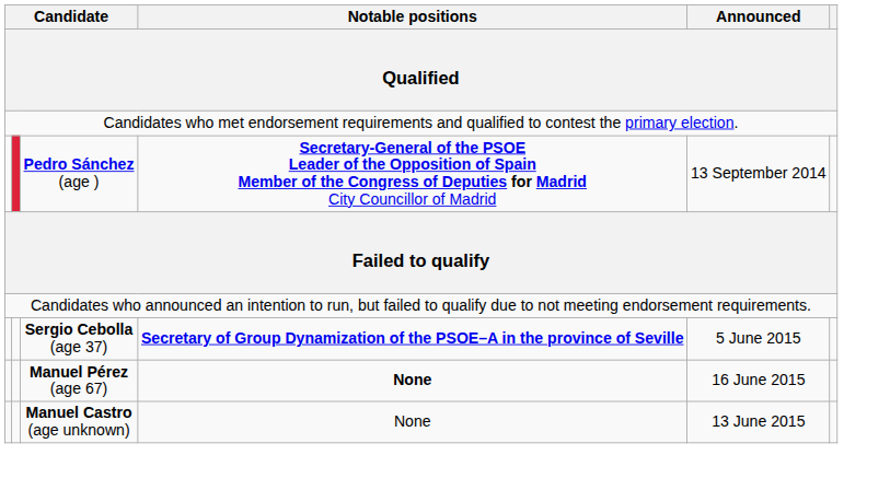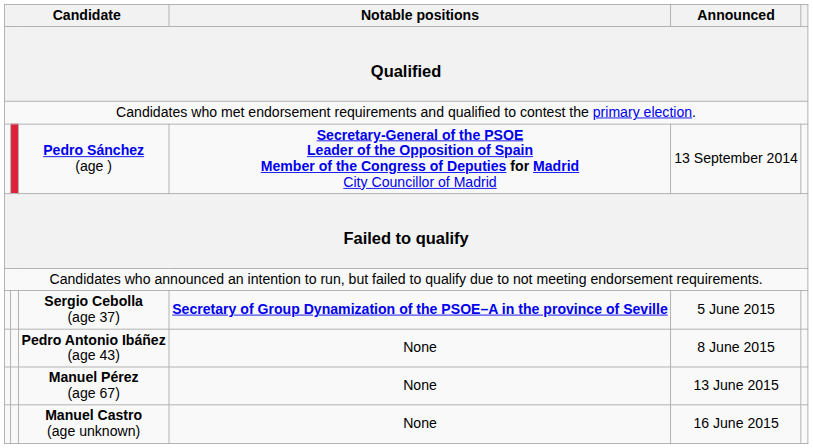+ row: Pedro Antonio Ibáñez (age 43) | None | 8 June 2015
Manuel Pérez (age 67) | Notable positions: bold -> normal
Manuel Pérez (age 67) | Announced: 16 June 2015 -> 13 June 2015
Manuel Castro (age unknown) | Announced: 13 June 2015 -> 16 June 2015
